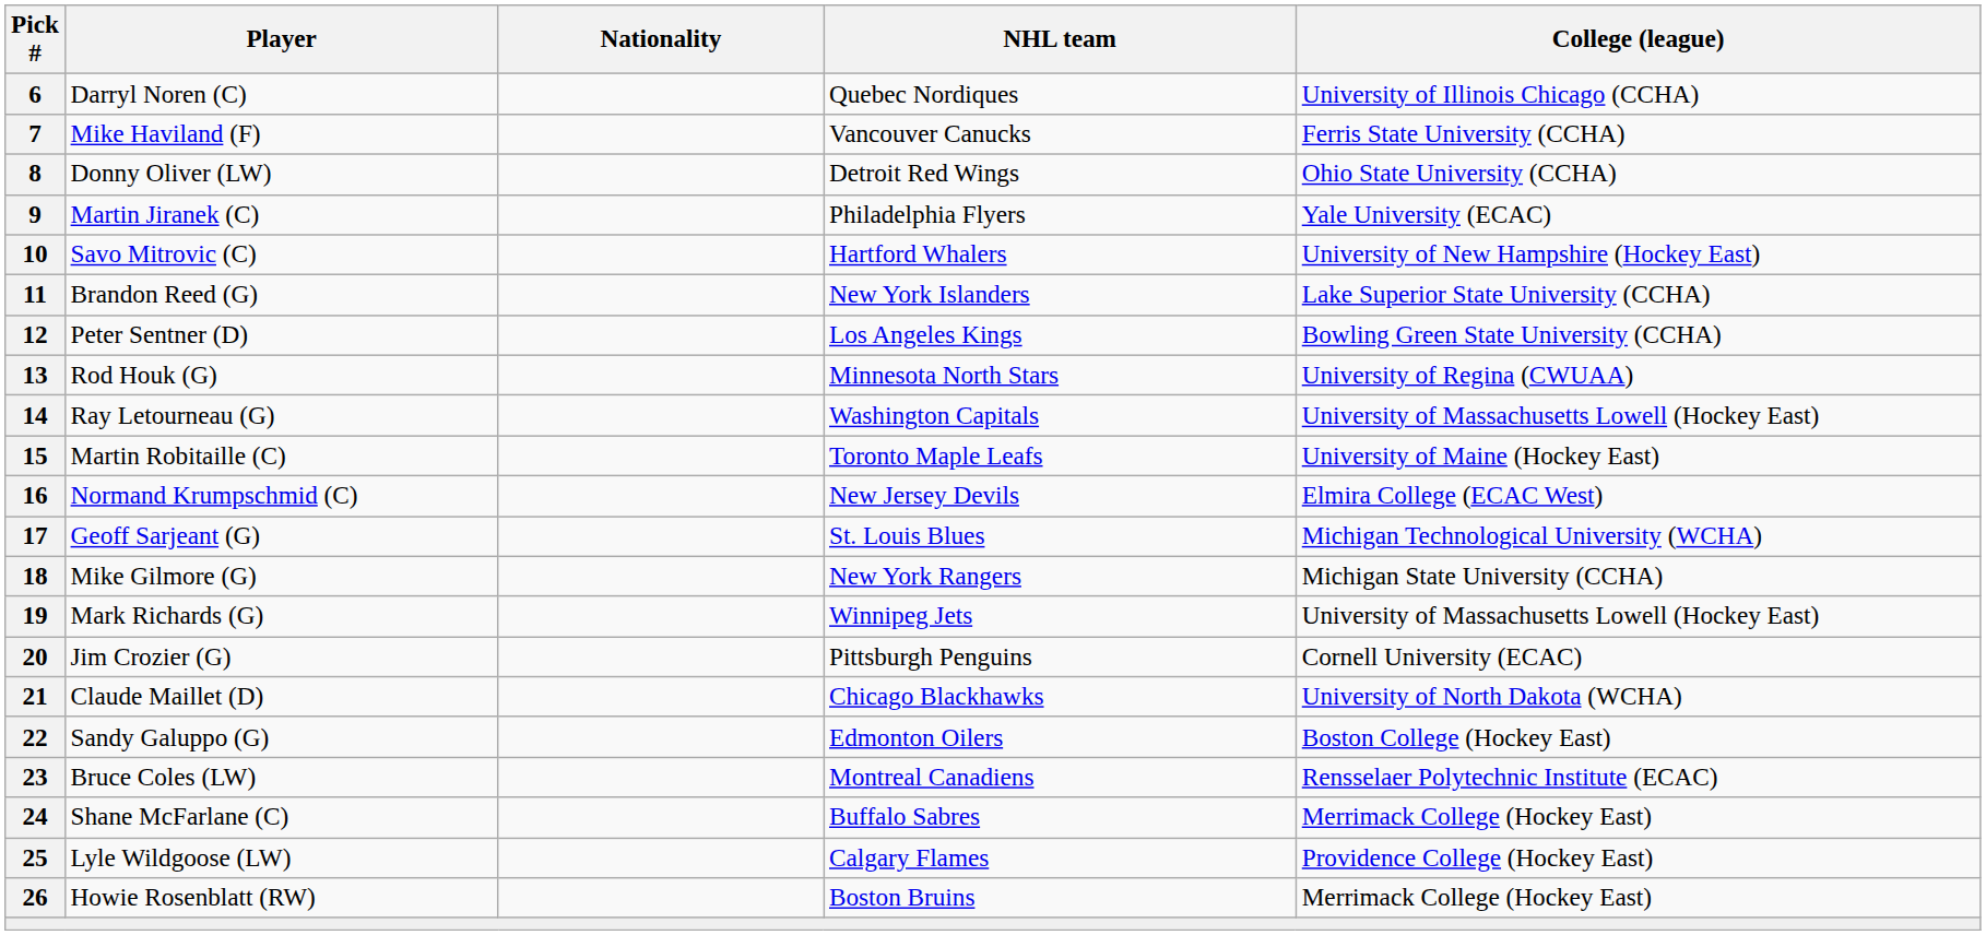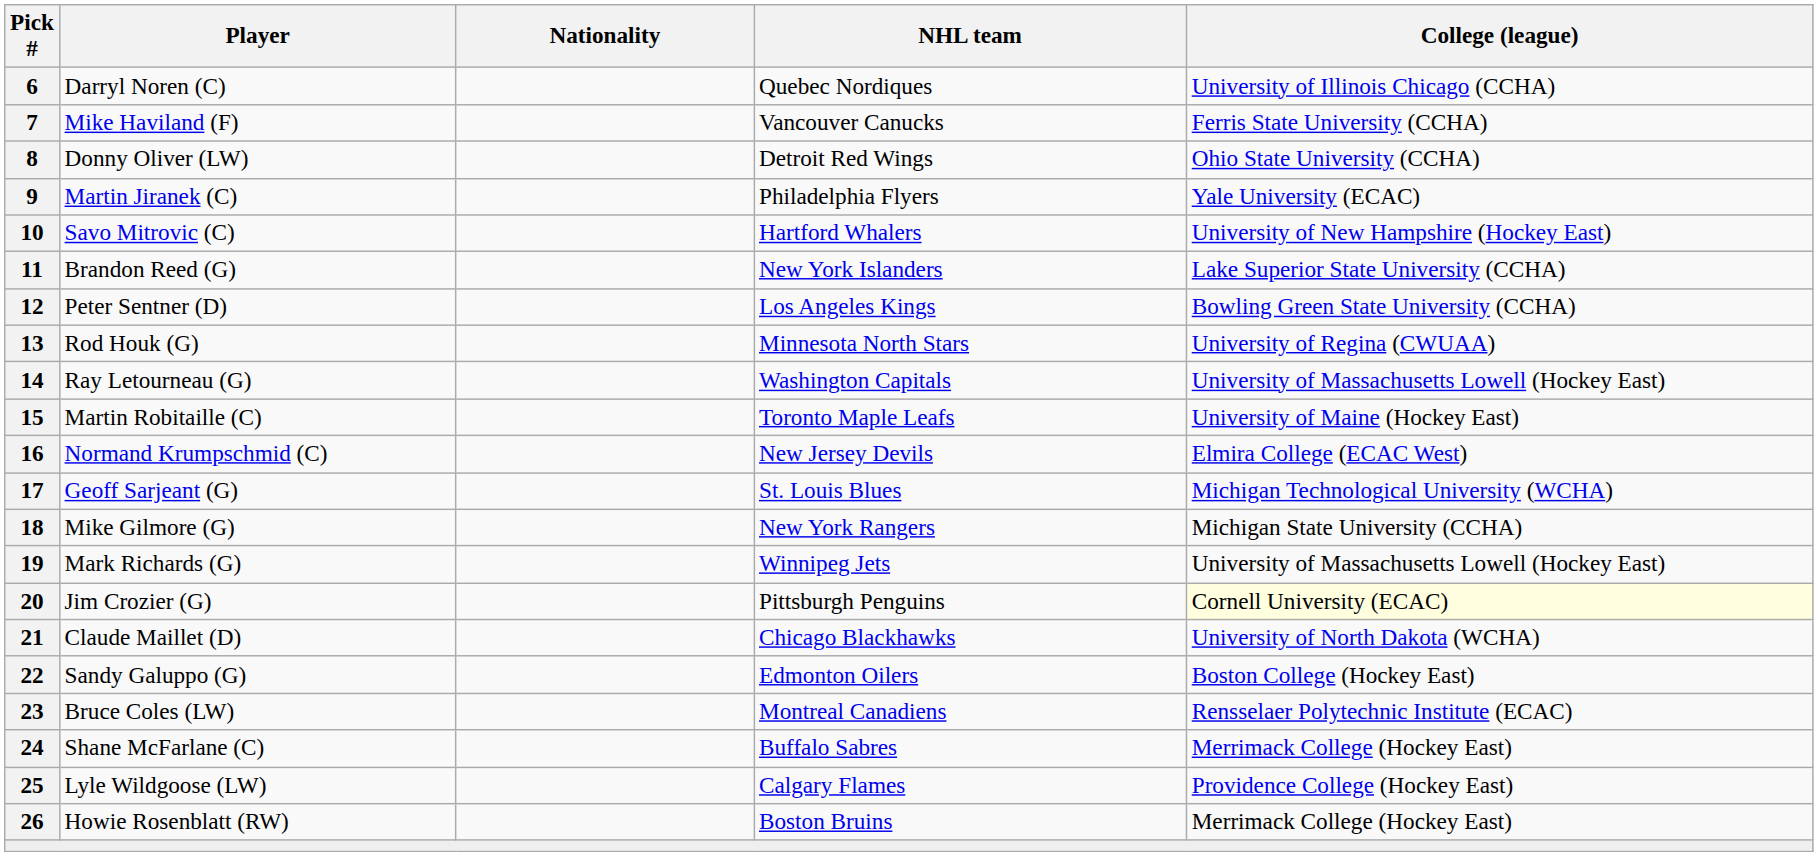20 | College (league): no background -> lightyellow background
